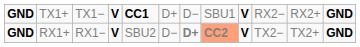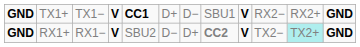GND / RX1+ | column 7: bold -> normal
GND / RX1+ | column 8: lightsalmon background -> no background
GND / RX1+ | column 11: no background -> paleturquoise background
